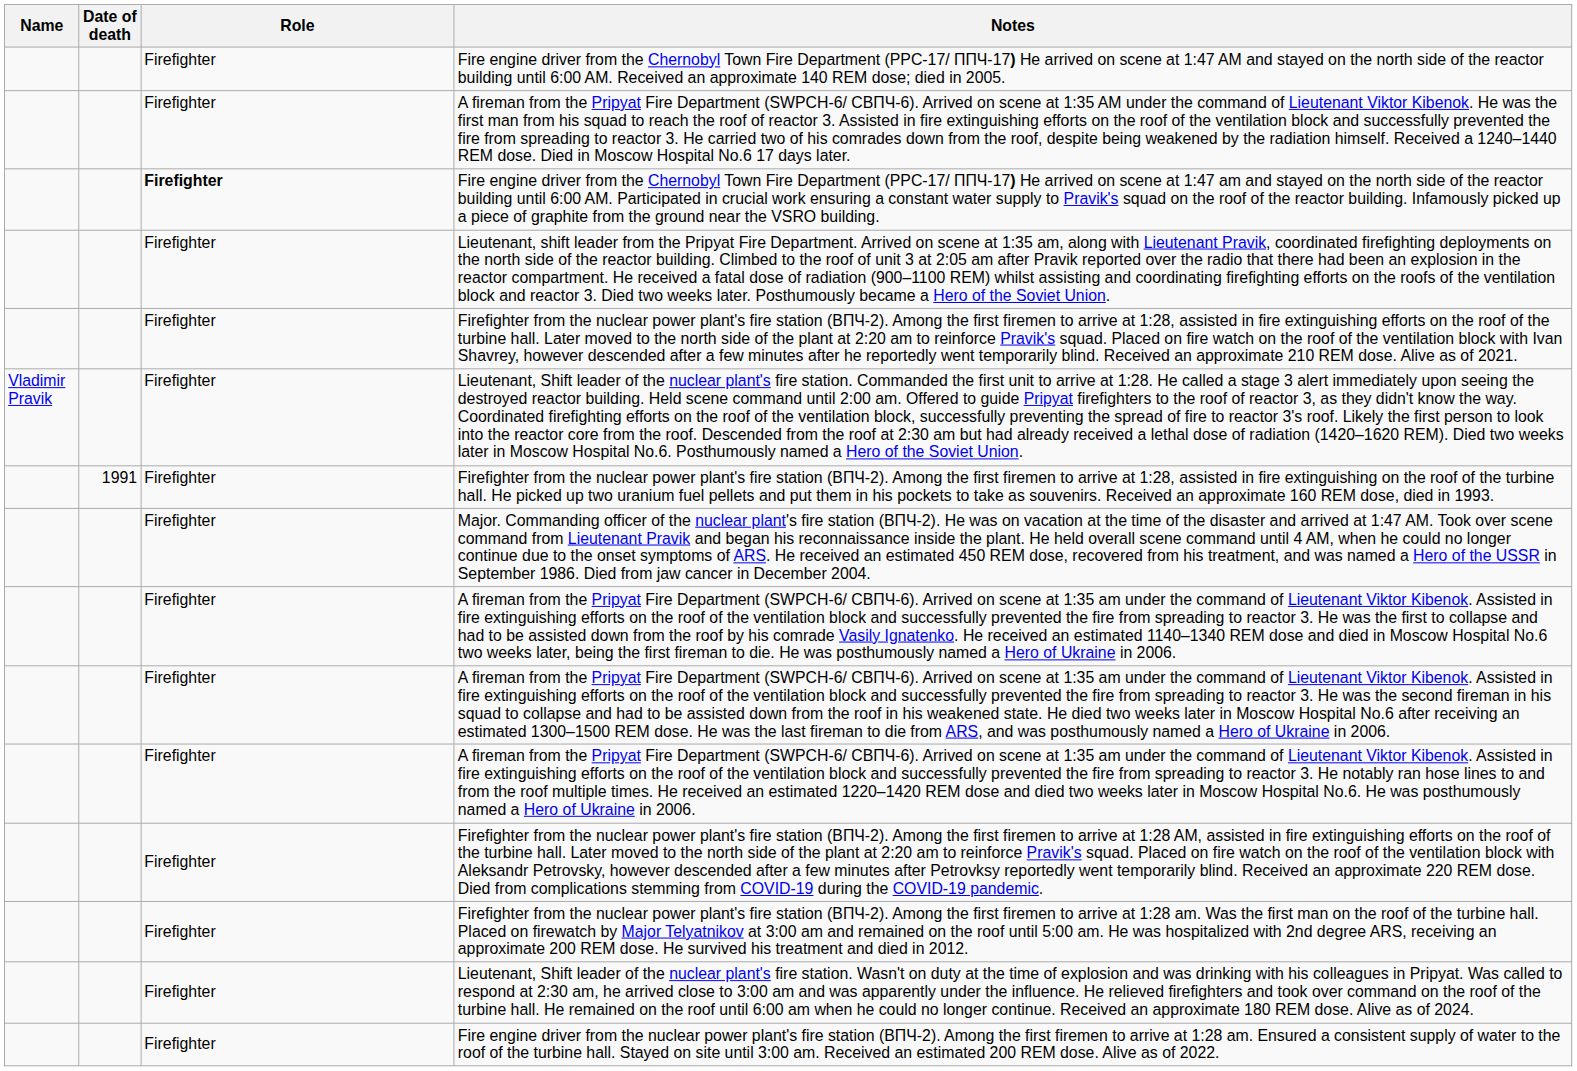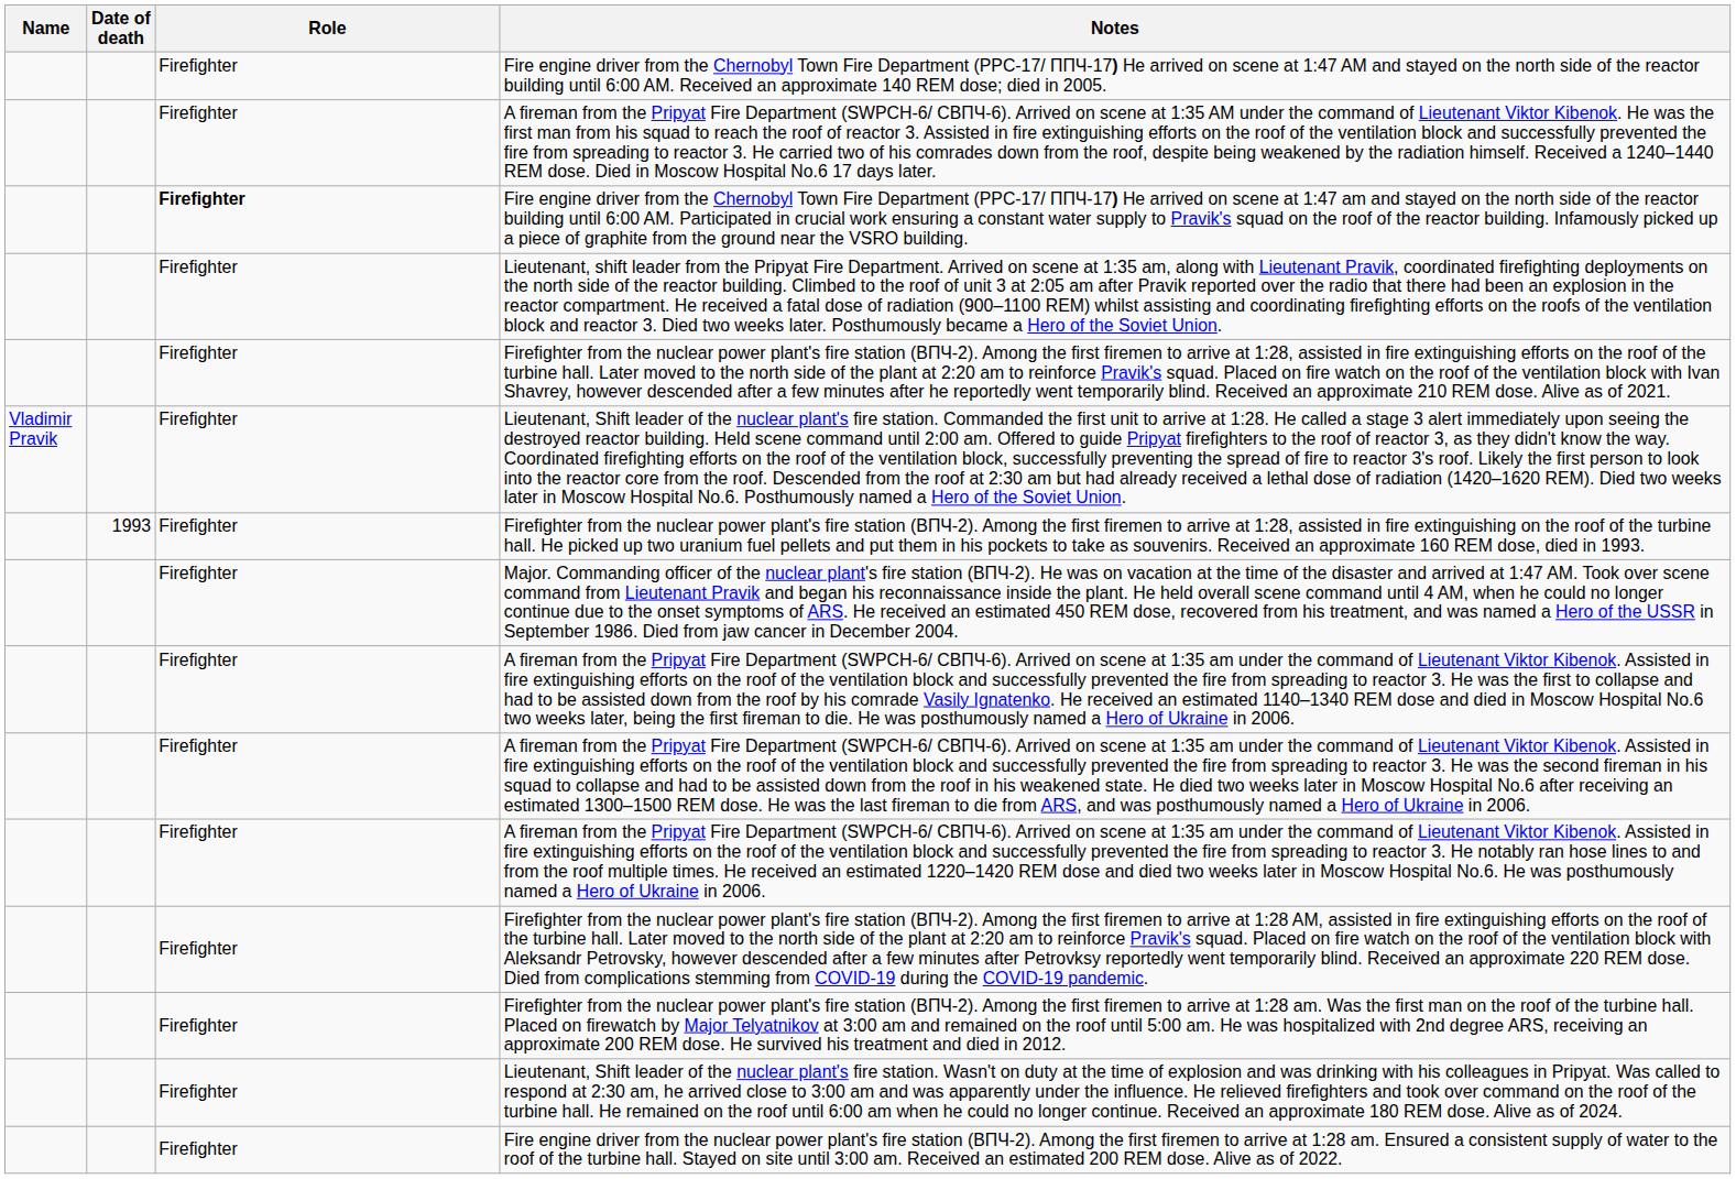row 8 | Date of death: 1991 -> 1993
